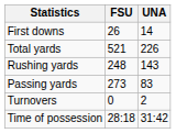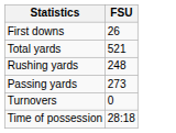- column: UNA | 14 | 226 | 143 | 83 | 2 | 31:42
